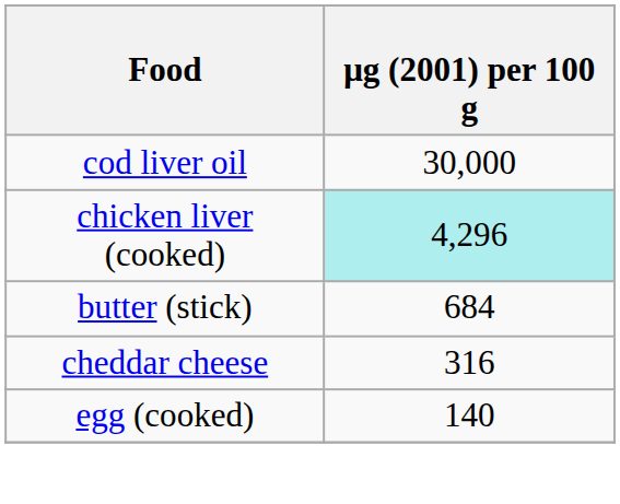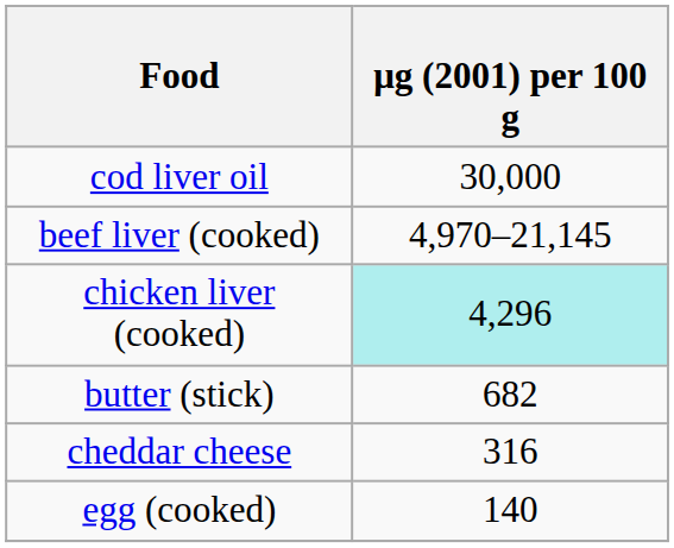+ row: beef liver (cooked) | 4,970–21,145
butter (stick) | μg (2001) per 100 g: 684 -> 682
